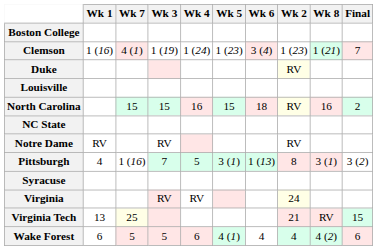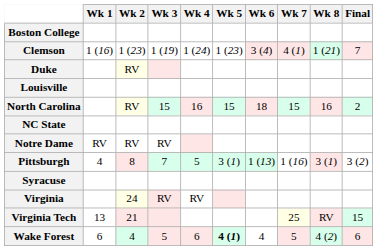columns swapped: Wk 2 <-> Wk 7
Wake Forest | Wk 5: normal -> bold
